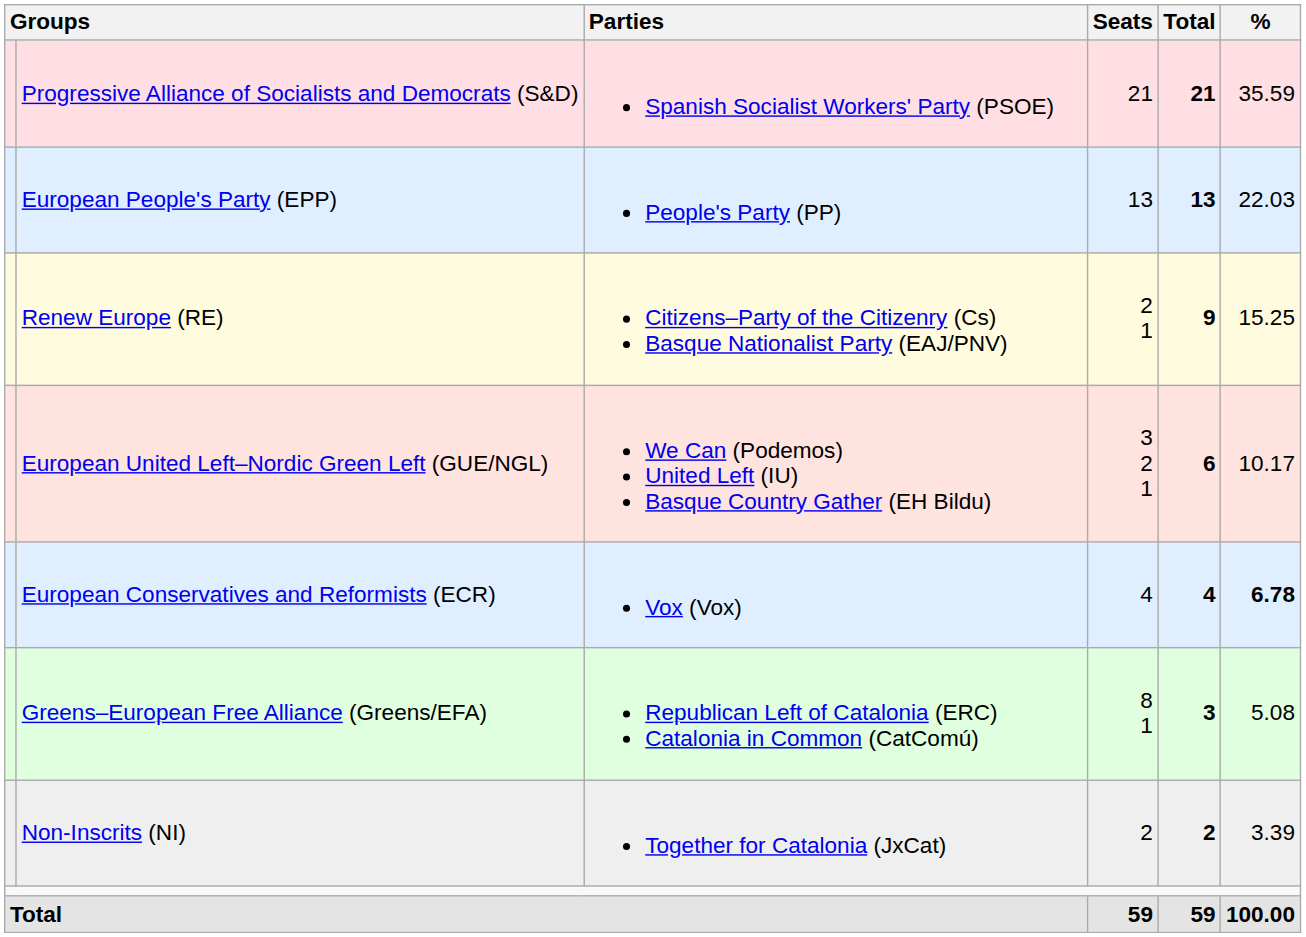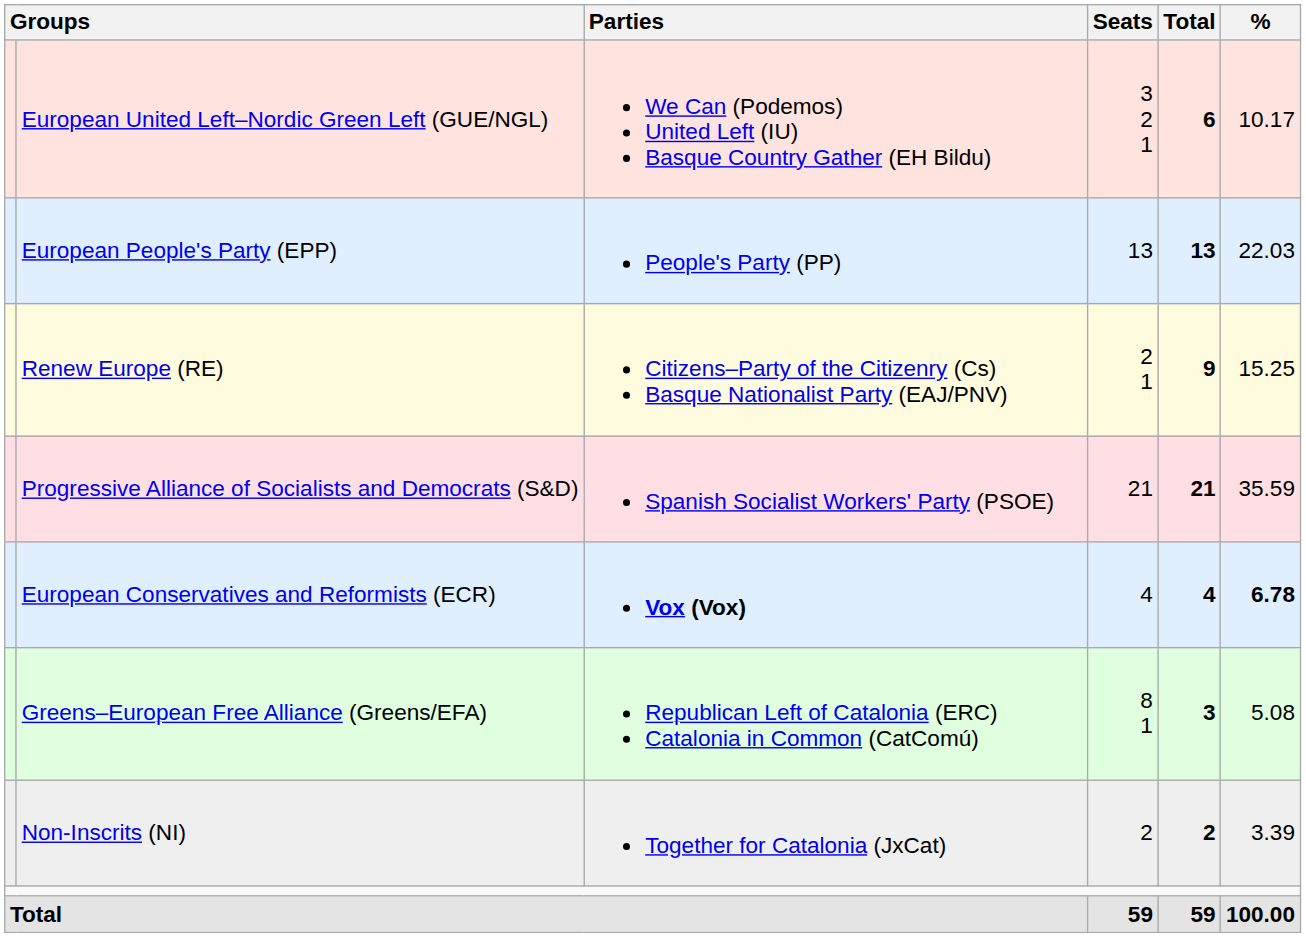rows swapped: Progressive Alliance of Socialists and Democrats (S&D) <-> European United Left–Nordic Green Left (GUE/NGL)
European Conservatives and Reformists (ECR) | Parties: normal -> bold
